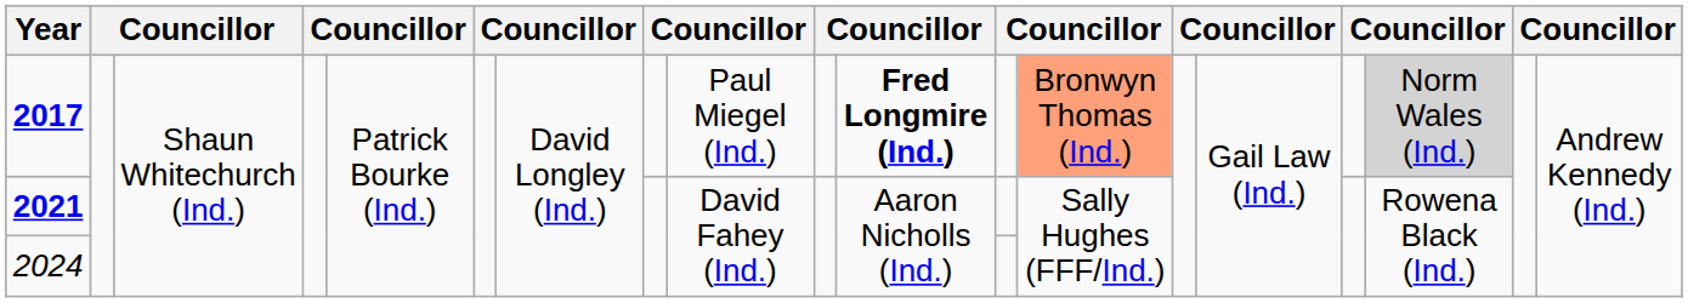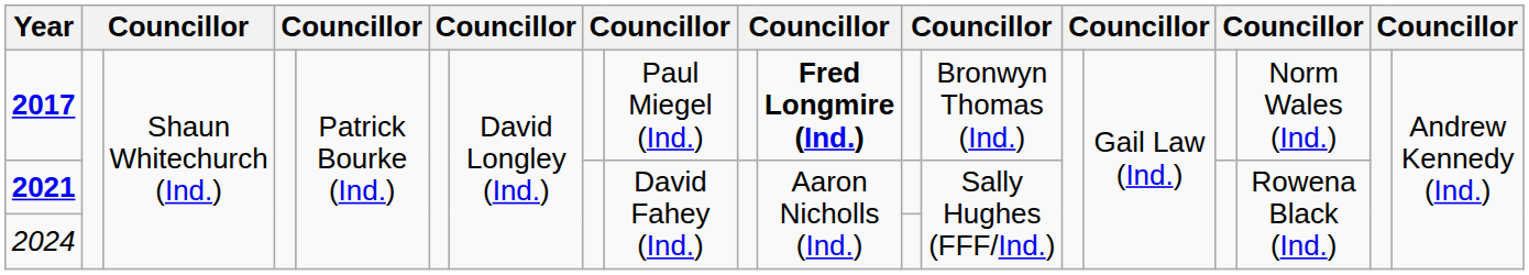2017 | column 13: lightsalmon background -> no background
2017 | column 17: lightgrey background -> no background
